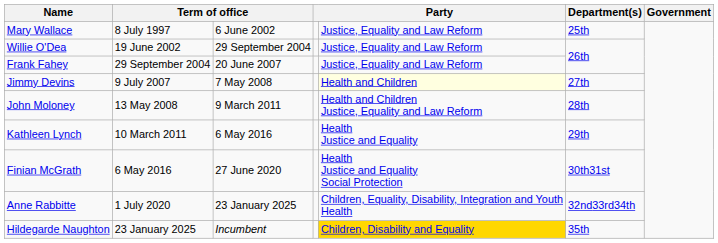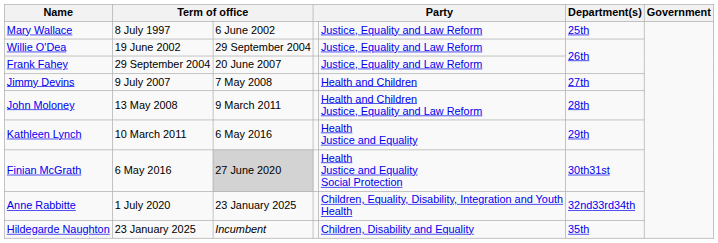Jimmy Devins | column 5: lightyellow background -> no background
Finian McGrath | column 3: no background -> lightgrey background
Hildegarde Naughton | column 5: gold background -> no background
